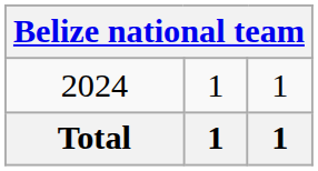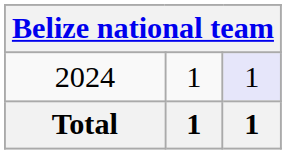2024 | column 3: no background -> lavender background
